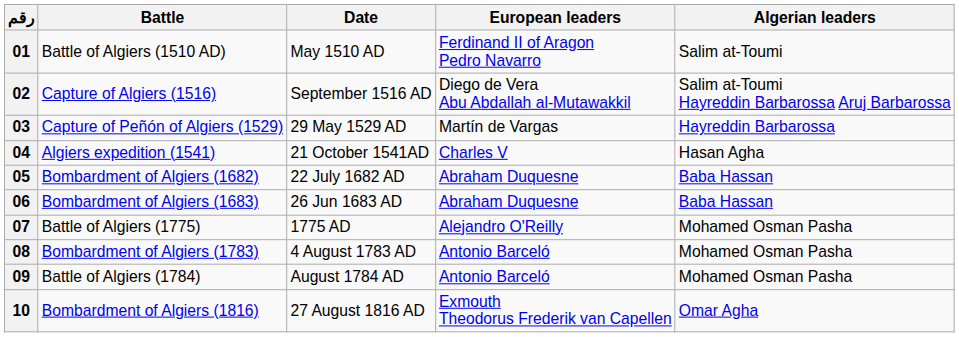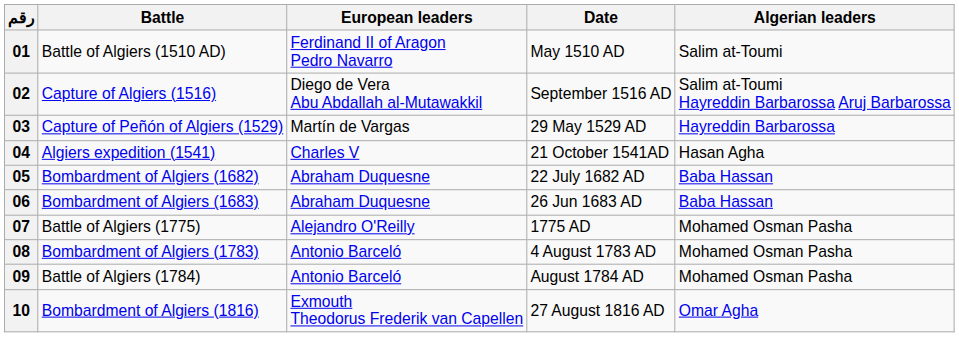columns swapped: Date <-> European leaders
